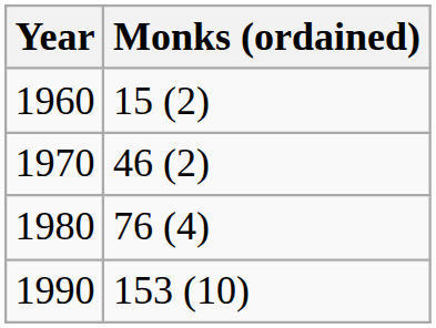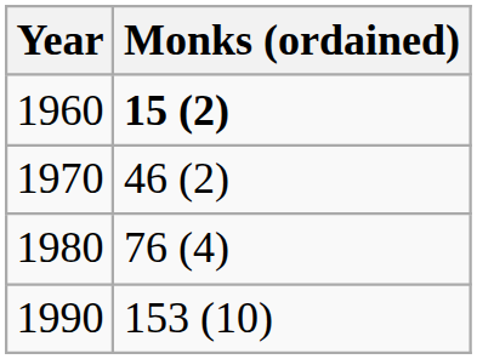1960 | Monks (ordained): normal -> bold
